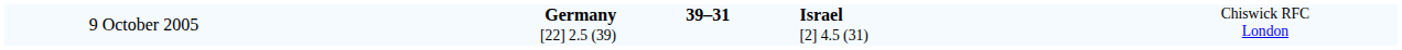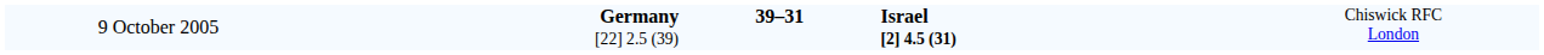[22] 2.5 (39) | column 4: normal -> bold
